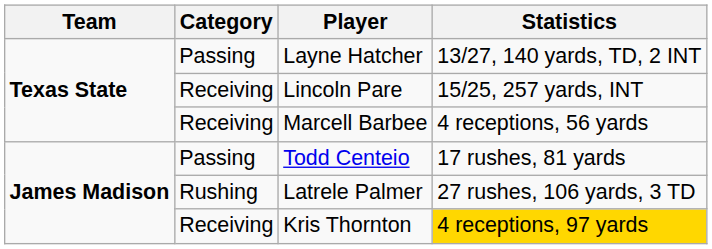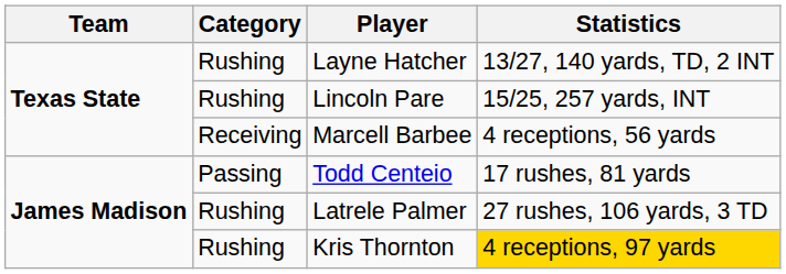Layne Hatcher | Category: Passing -> Rushing
Lincoln Pare | Category: Receiving -> Rushing
Kris Thornton | Category: Receiving -> Rushing
